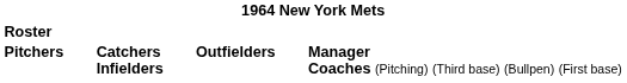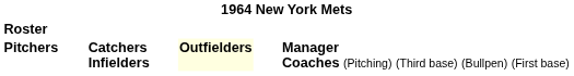Pitchers | column 3: no background -> lightyellow background
